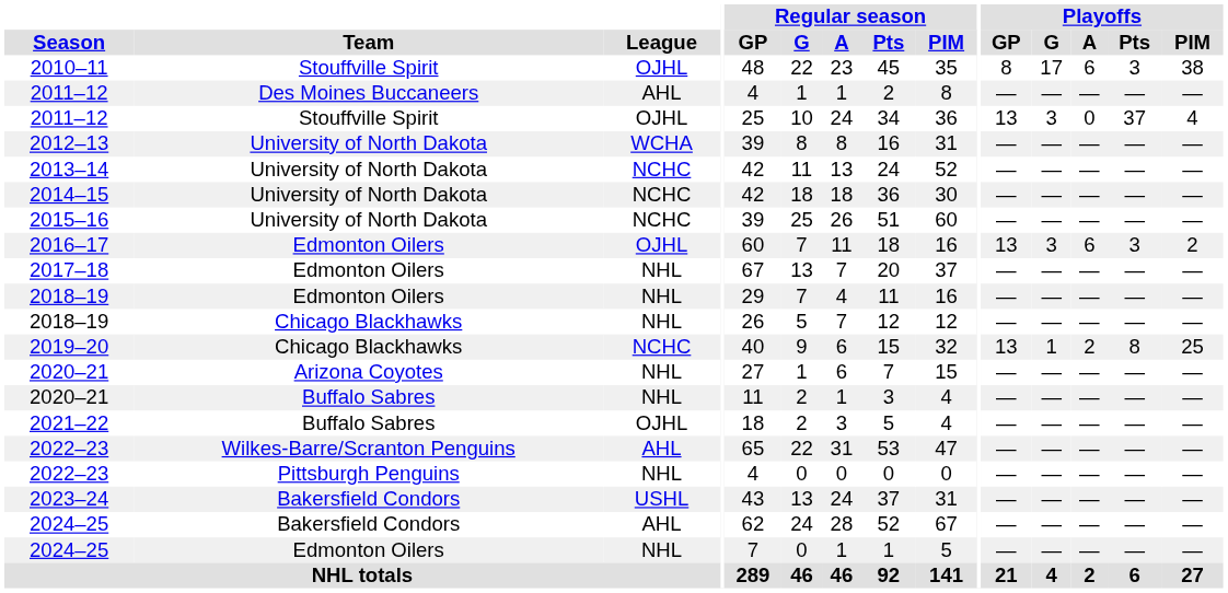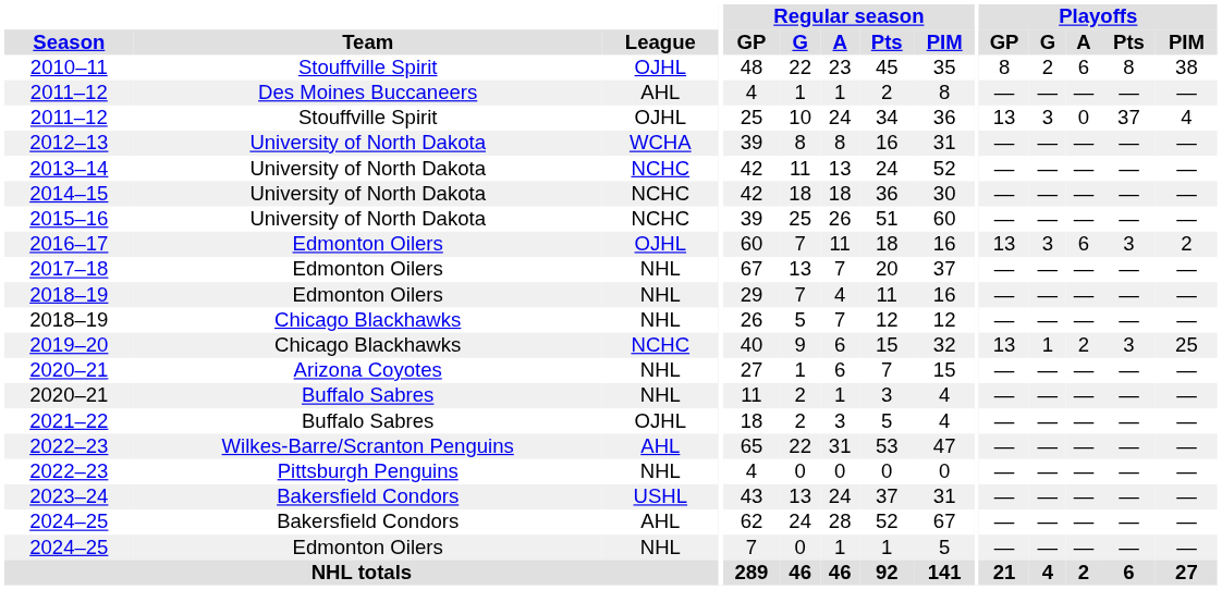2010–11 | Playoffs / G: 17 -> 2
2010–11 | Playoffs / Pts: 3 -> 8
2019–20 | Playoffs / Pts: 8 -> 3
